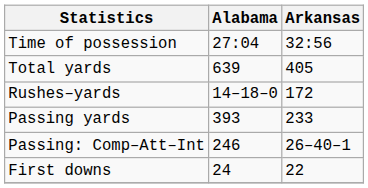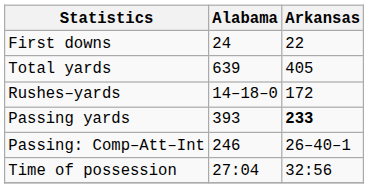rows swapped: First downs <-> Time of possession
Passing yards | Arkansas: normal -> bold
